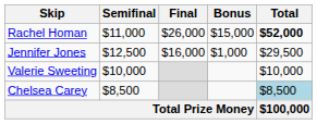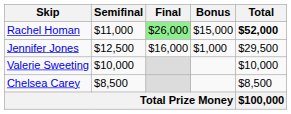Rachel Homan | Final: no background -> lightgreen background
Chelsea Carey | Total: lightblue background -> no background
